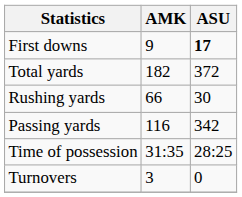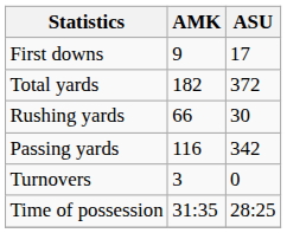First downs | ASU: bold -> normal
rows swapped: Turnovers <-> Time of possession
